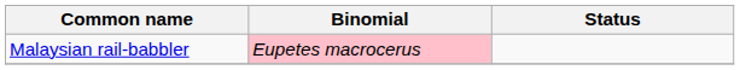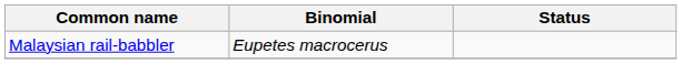Malaysian rail-babbler | Binomial: pink background -> no background
